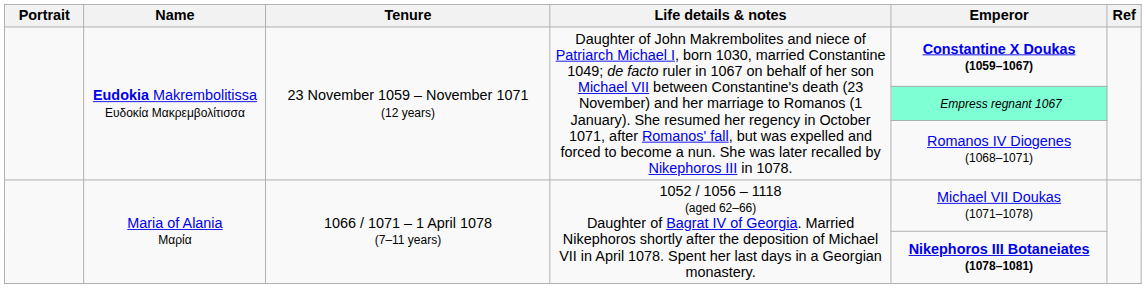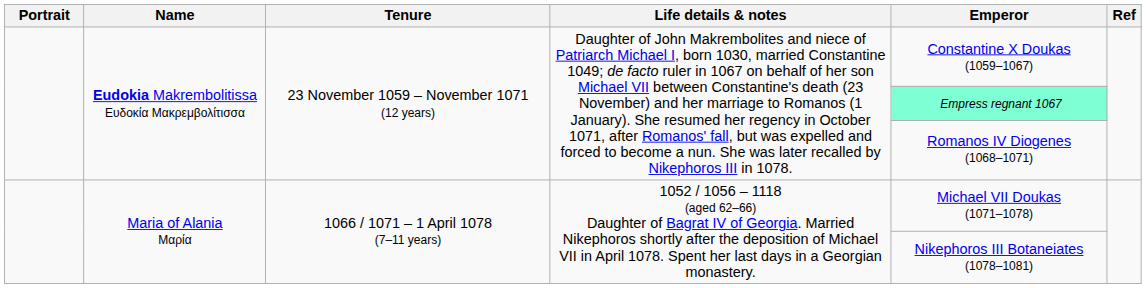row 2 | Emperor: bold -> normal
row 6 | Emperor: bold -> normal
